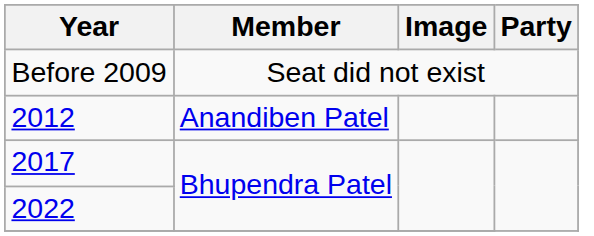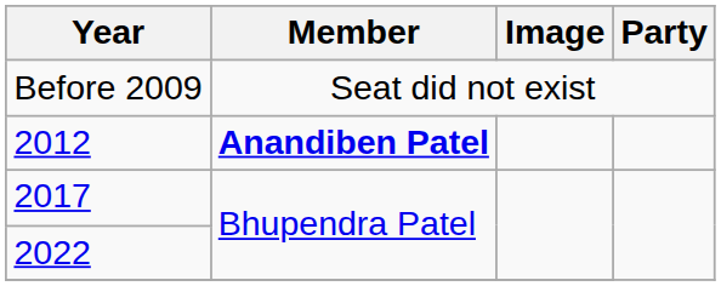2012 | Member: normal -> bold
